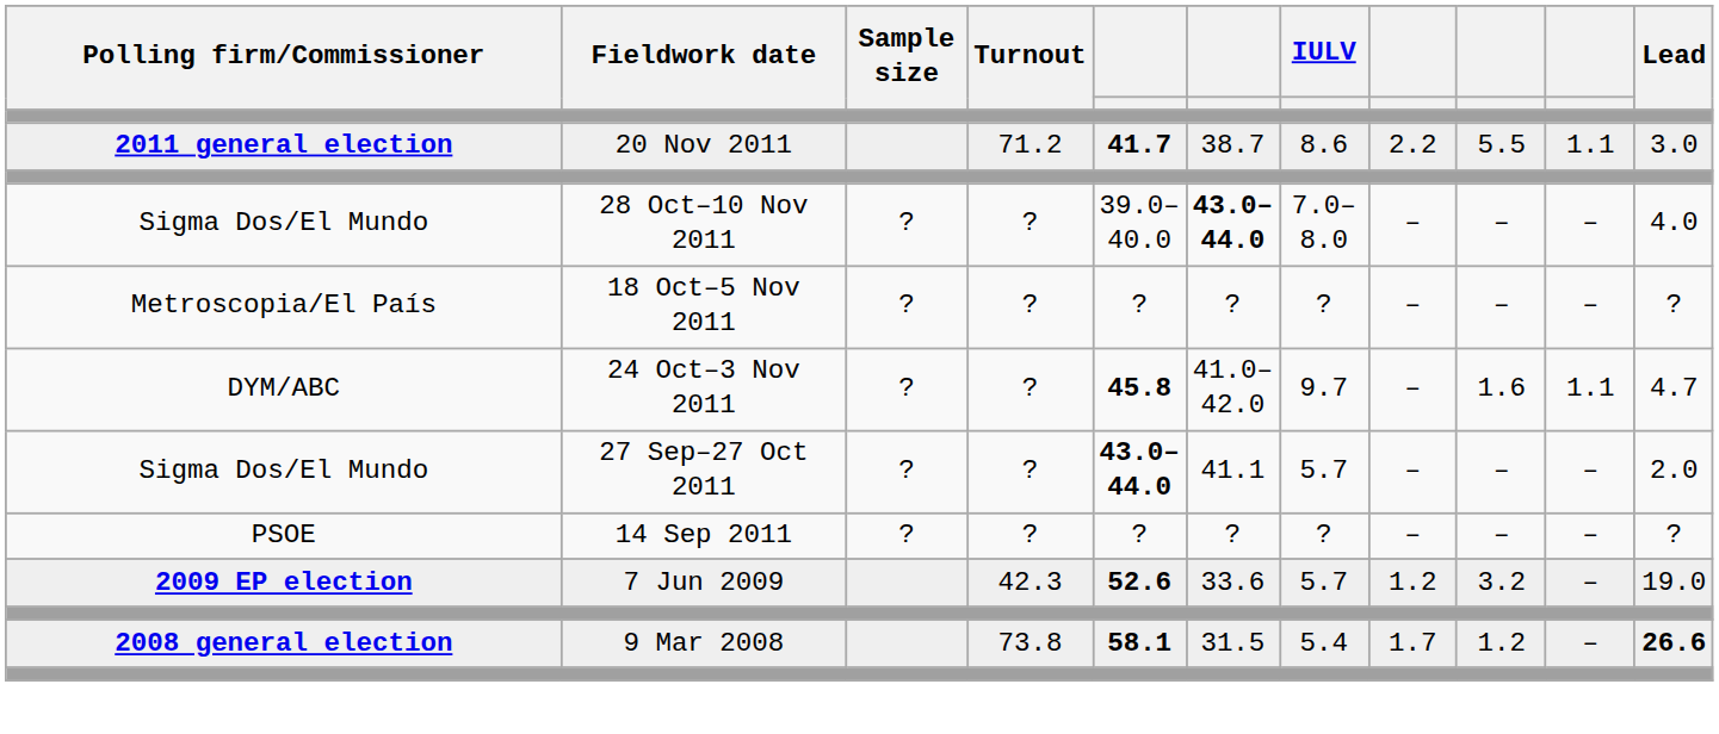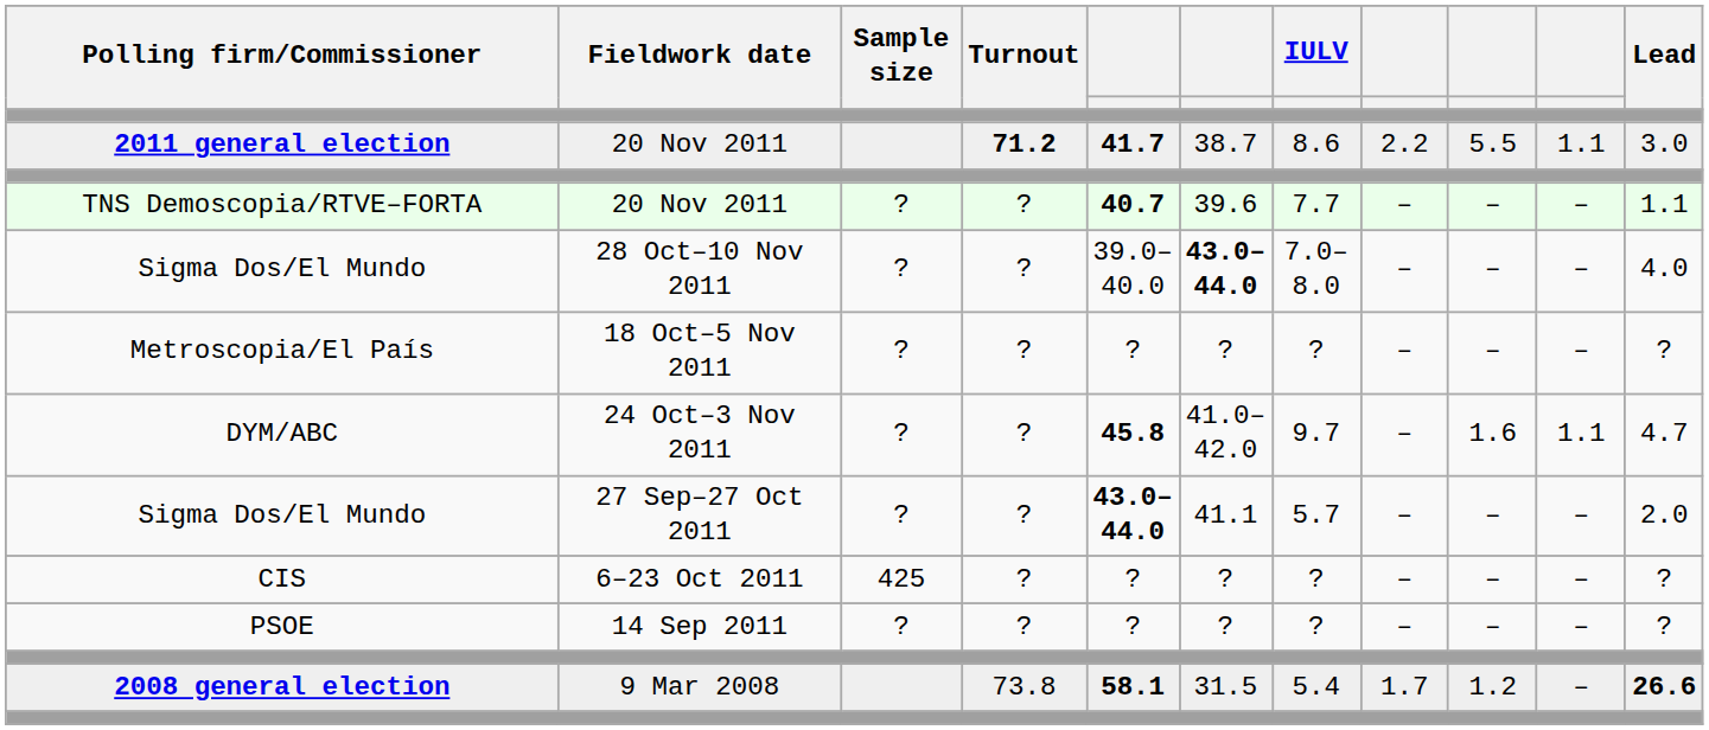2011 general election | Turnout: normal -> bold
+ row: TNS Demoscopia/RTVE–FORTA | 20 Nov 2011 | ? | ? | 40.7 | 39.6 | 7.7 | – | – | – | 1.1
+ row: CIS | 6–23 Oct 2011 | 425 | ? | ? | ? | ? | – | – | – | ?
- row: 2009 EP election | 7 Jun 2009 | 42.3 | 52.6 | 33.6 | 5.7 | 1.2 | 3.2 | – | 19.0
